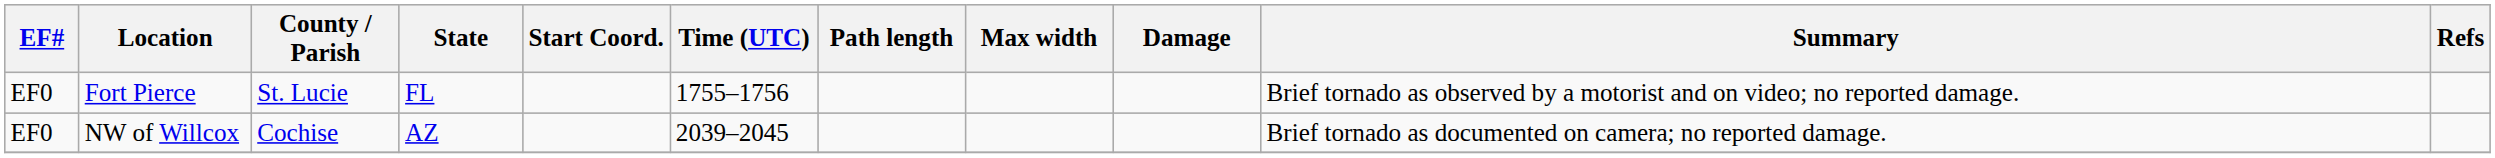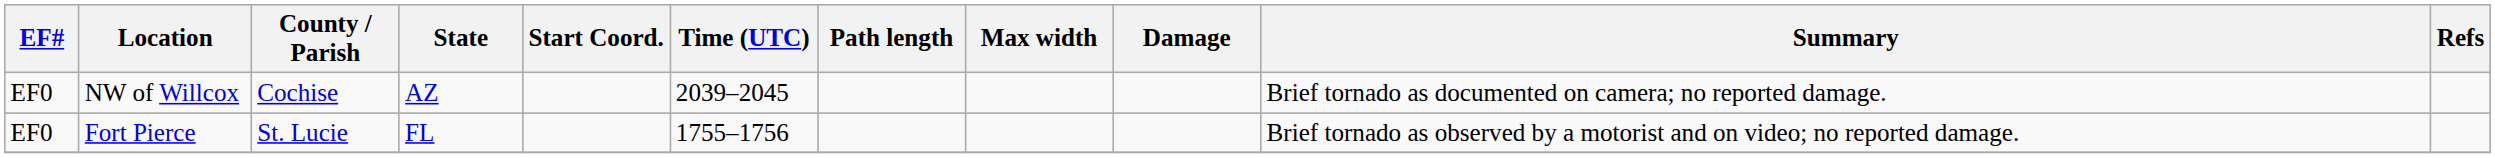rows swapped: Fort Pierce <-> NW of Willcox
